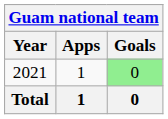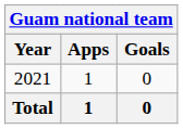2021 | Goals: lightgreen background -> no background
